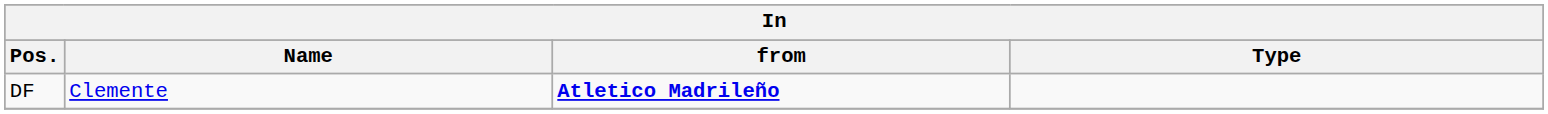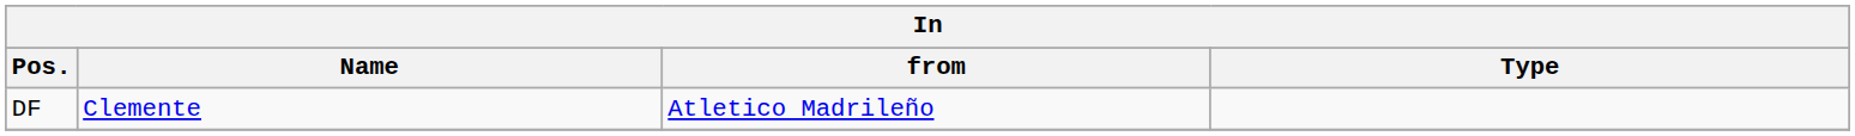DF | from: bold -> normal
